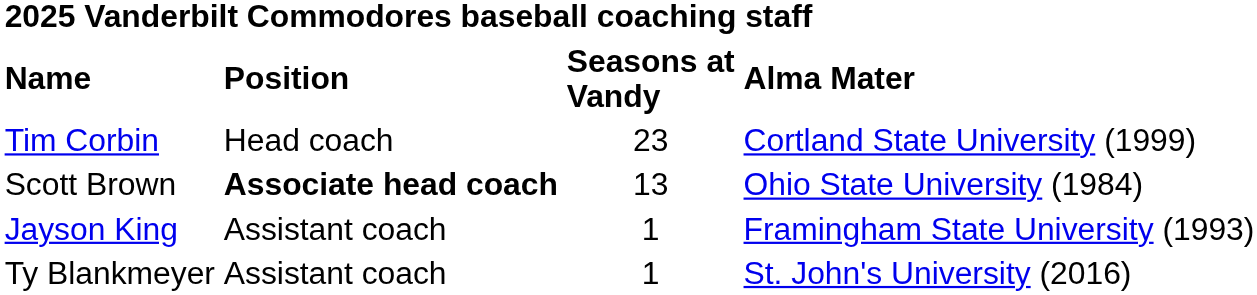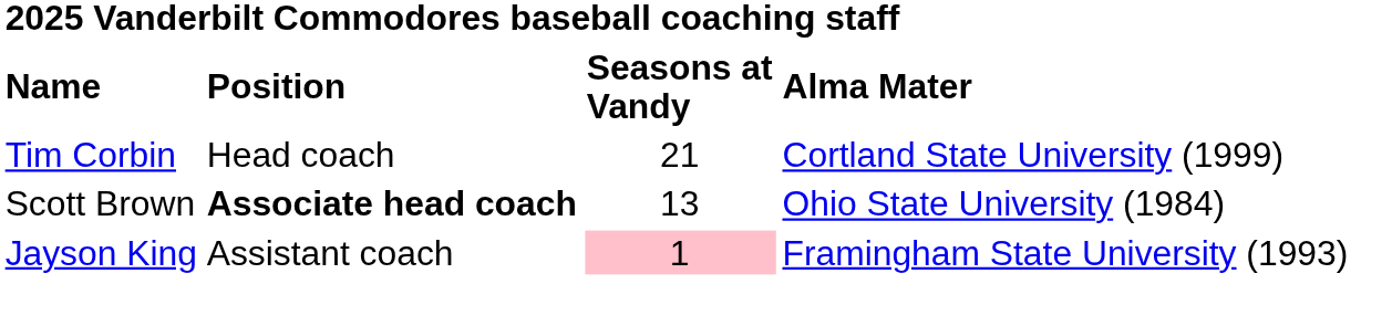Tim Corbin | Seasons at Vandy: 23 -> 21
Jayson King | Seasons at Vandy: no background -> pink background
- row: Ty Blankmeyer | Assistant coach | 1 | St. John's University (2016)
